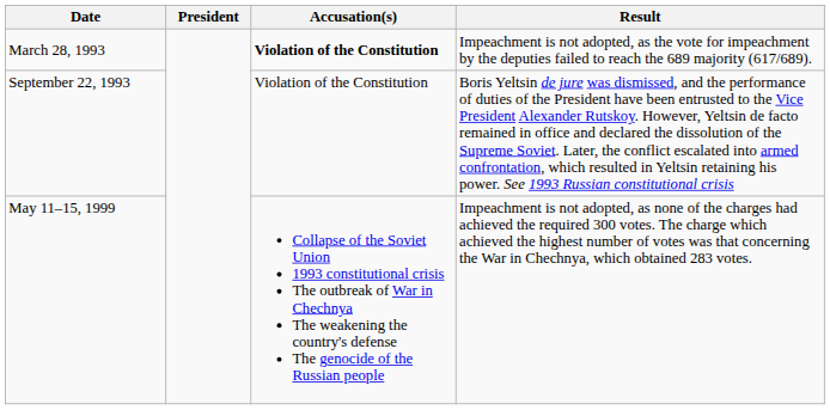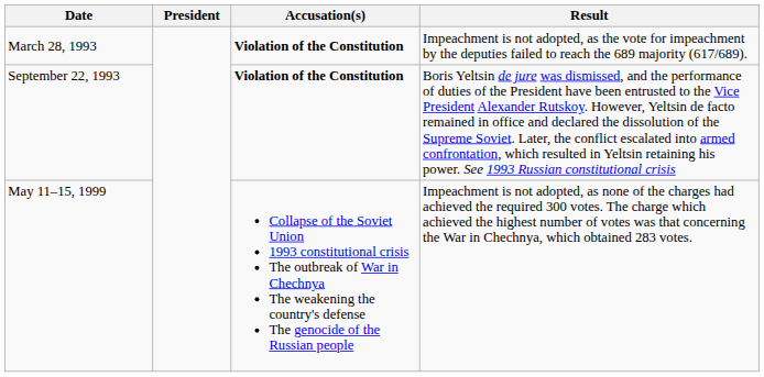September 22, 1993 | Accusation(s): normal -> bold
